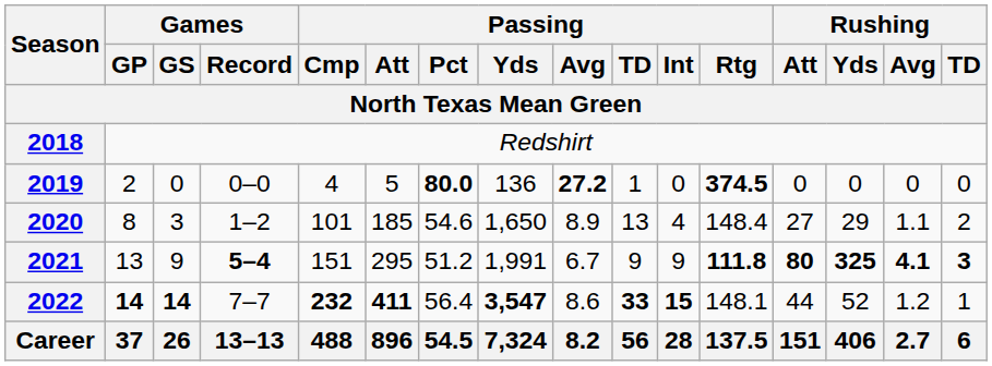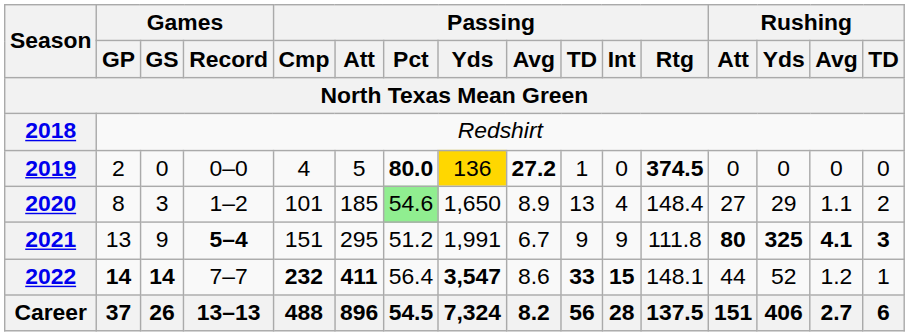2019 | Passing / Yds / North Texas Mean Green: no background -> gold background
2020 | Passing / Pct / North Texas Mean Green: no background -> lightgreen background
2021 | Passing / Rtg / North Texas Mean Green: bold -> normal
